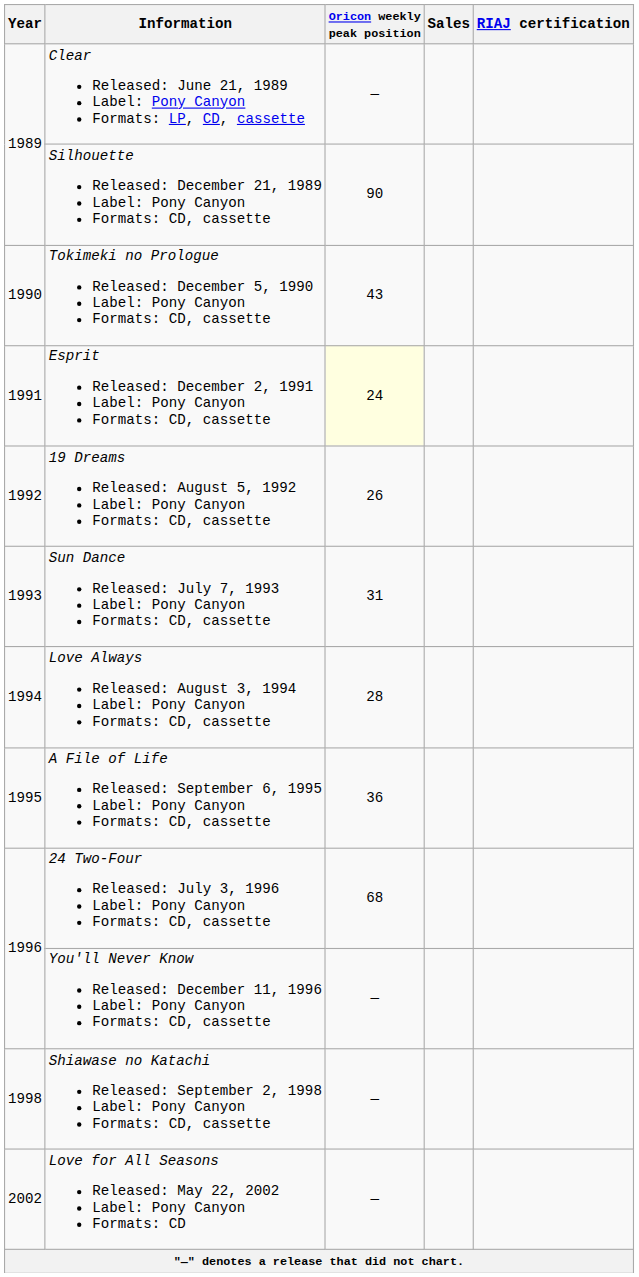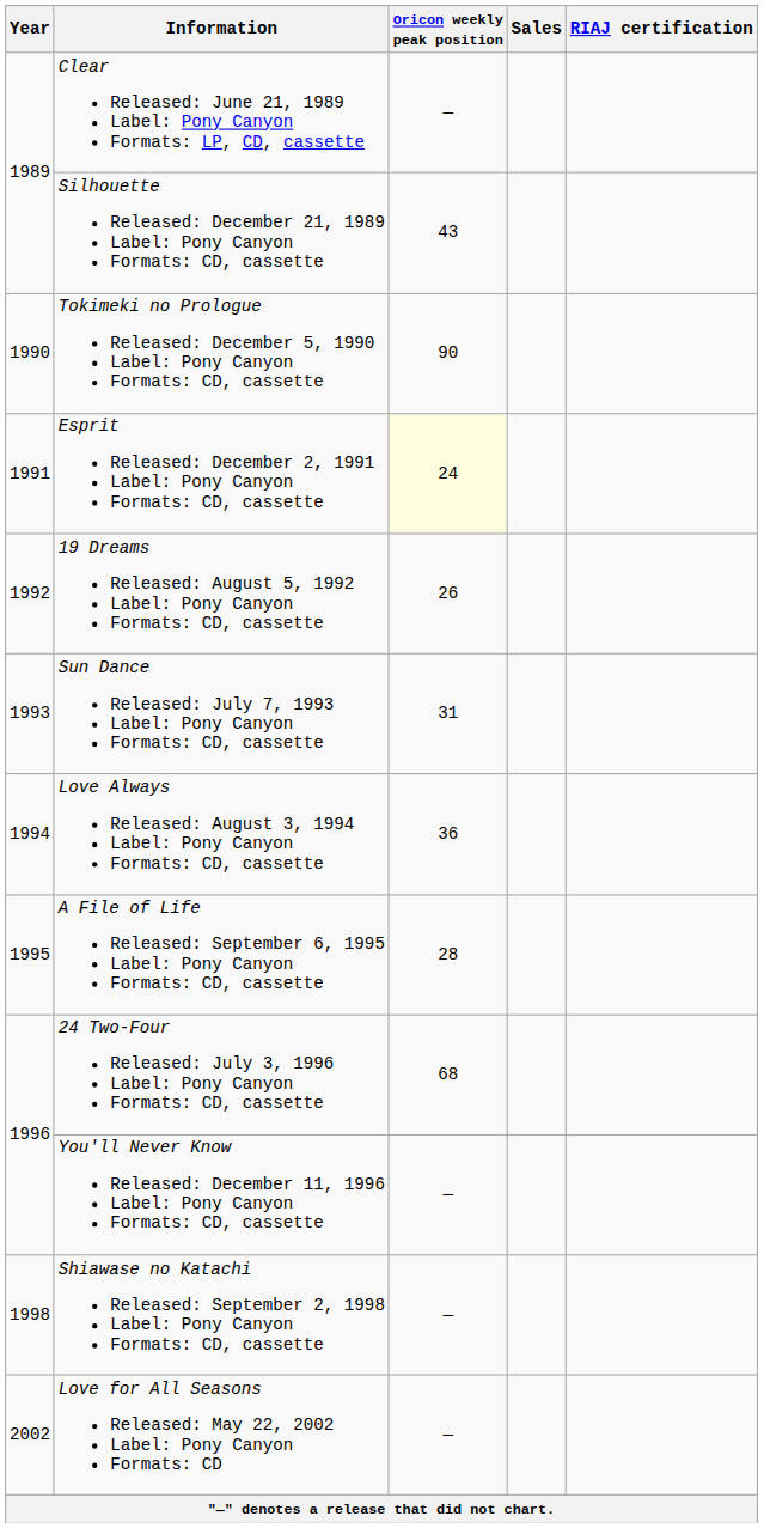row 3 | Oricon weekly peak position: 90 -> 43
row 4 | Oricon weekly peak position: 43 -> 90
row 8 | Oricon weekly peak position: 28 -> 36
row 9 | Oricon weekly peak position: 36 -> 28
